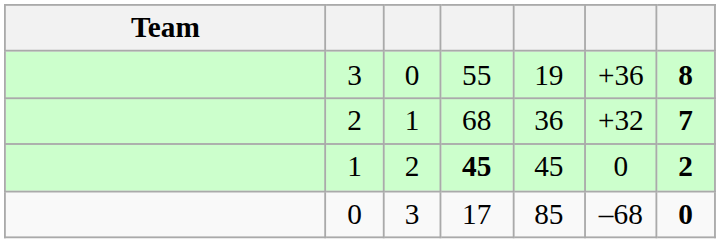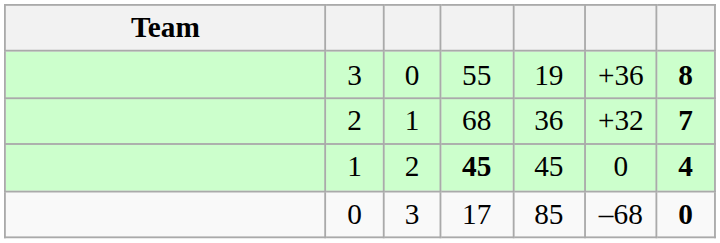row 4 | column 7: 2 -> 4
